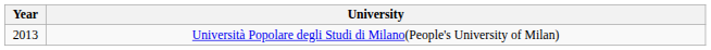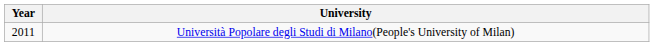row 2 | Year: 2013 -> 2011
